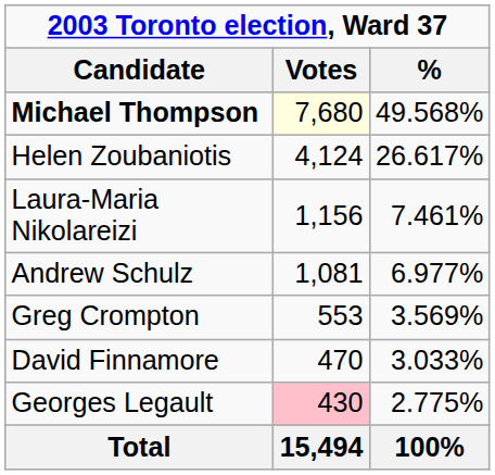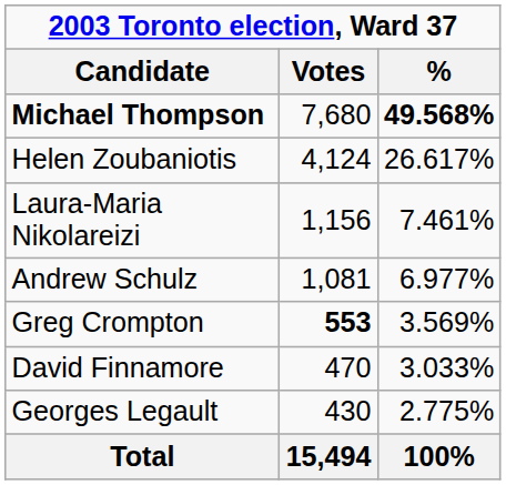Michael Thompson | Votes: lightyellow background -> no background
Michael Thompson | %: normal -> bold
Greg Crompton | Votes: normal -> bold
Georges Legault | Votes: pink background -> no background
